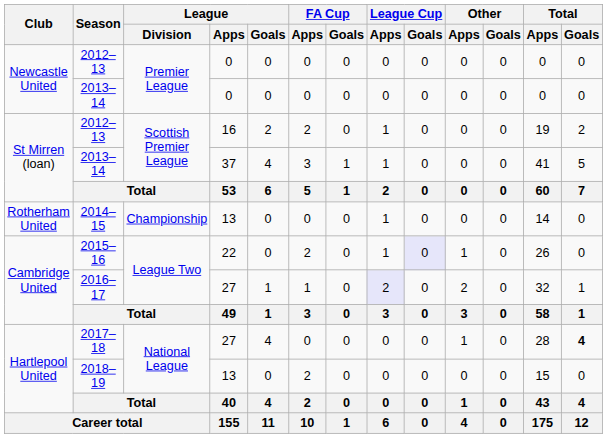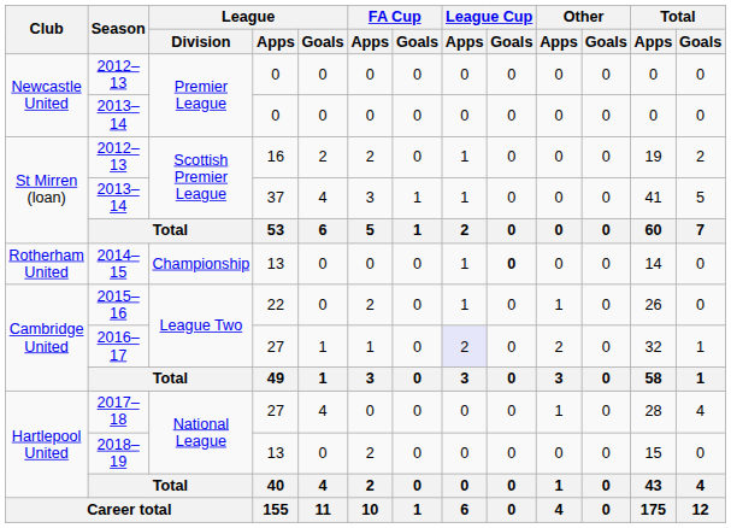2014–15 | League Cup / Goals: normal -> bold
2015–16 | League Cup / Goals: lavender background -> no background
2017–18 | Total / Goals: bold -> normal
